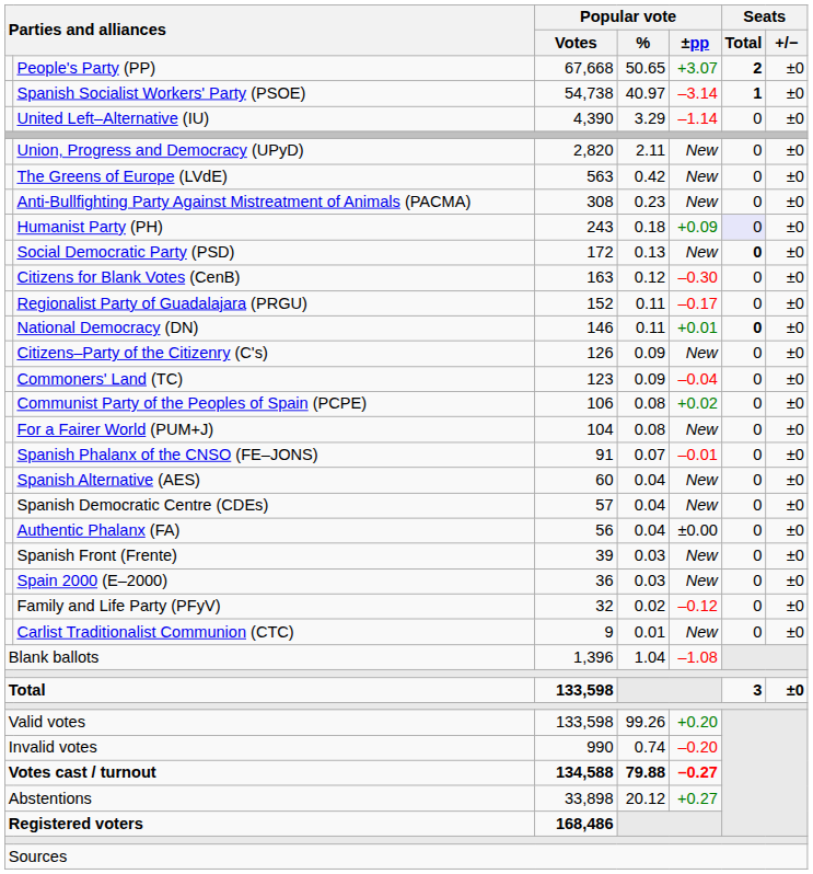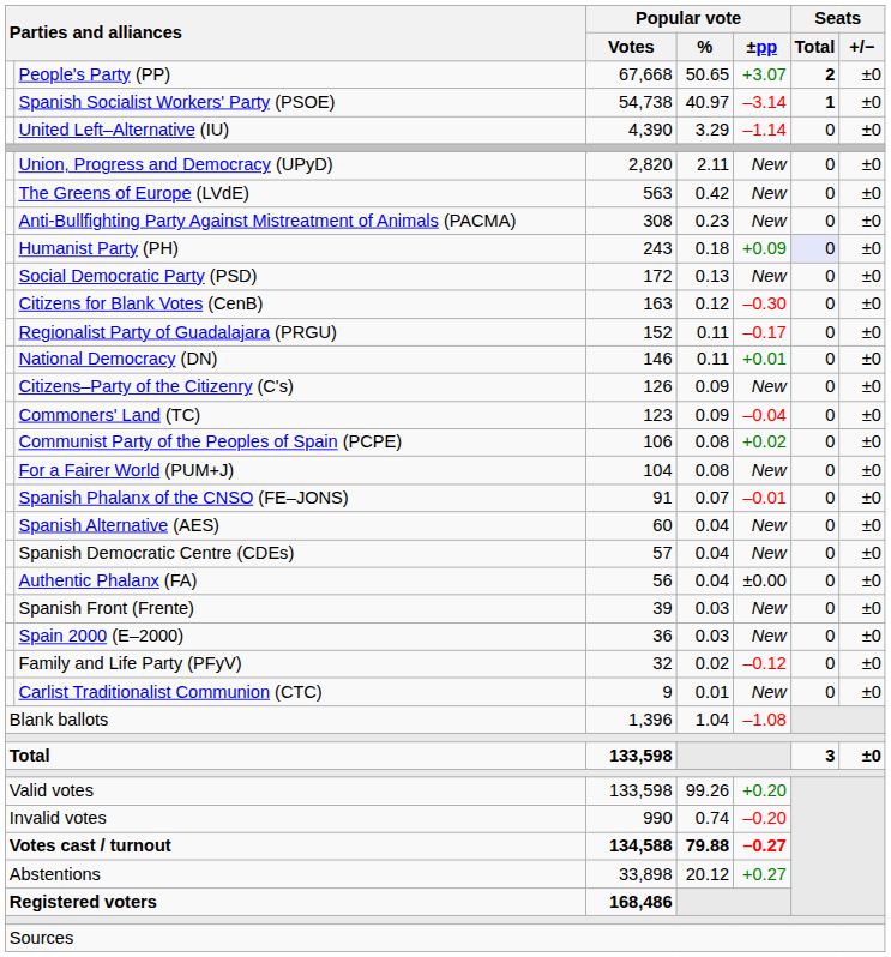Social Democratic Party (PSD) | Seats / Total: bold -> normal
National Democracy (DN) | Seats / Total: bold -> normal
